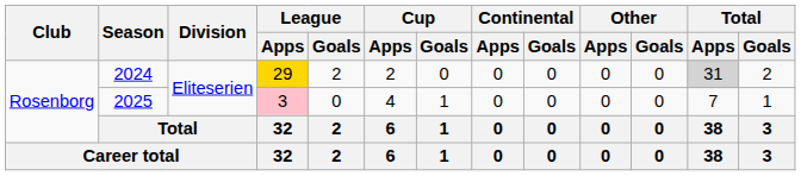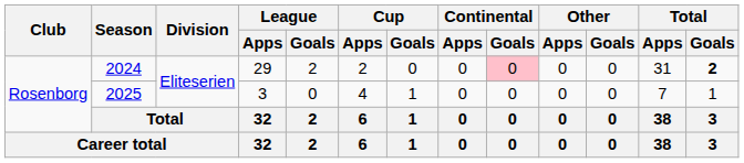2024 | League / Apps: gold background -> no background
2024 | Continental / Goals: no background -> pink background
2024 | Total / Apps: lightgrey background -> no background
2024 | Total / Goals: normal -> bold
2025 | League / Apps: pink background -> no background
